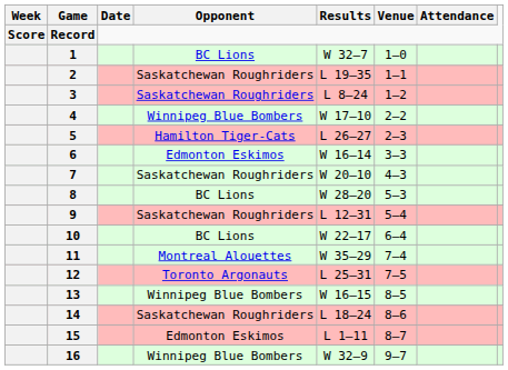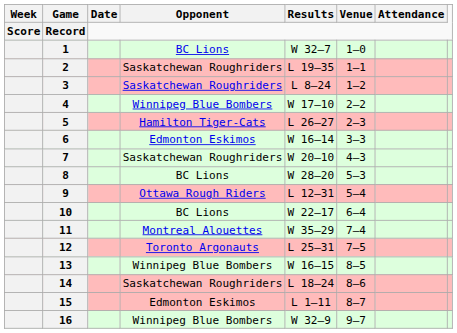9 | Opponent: Saskatchewan Roughriders -> Ottawa Rough Riders
